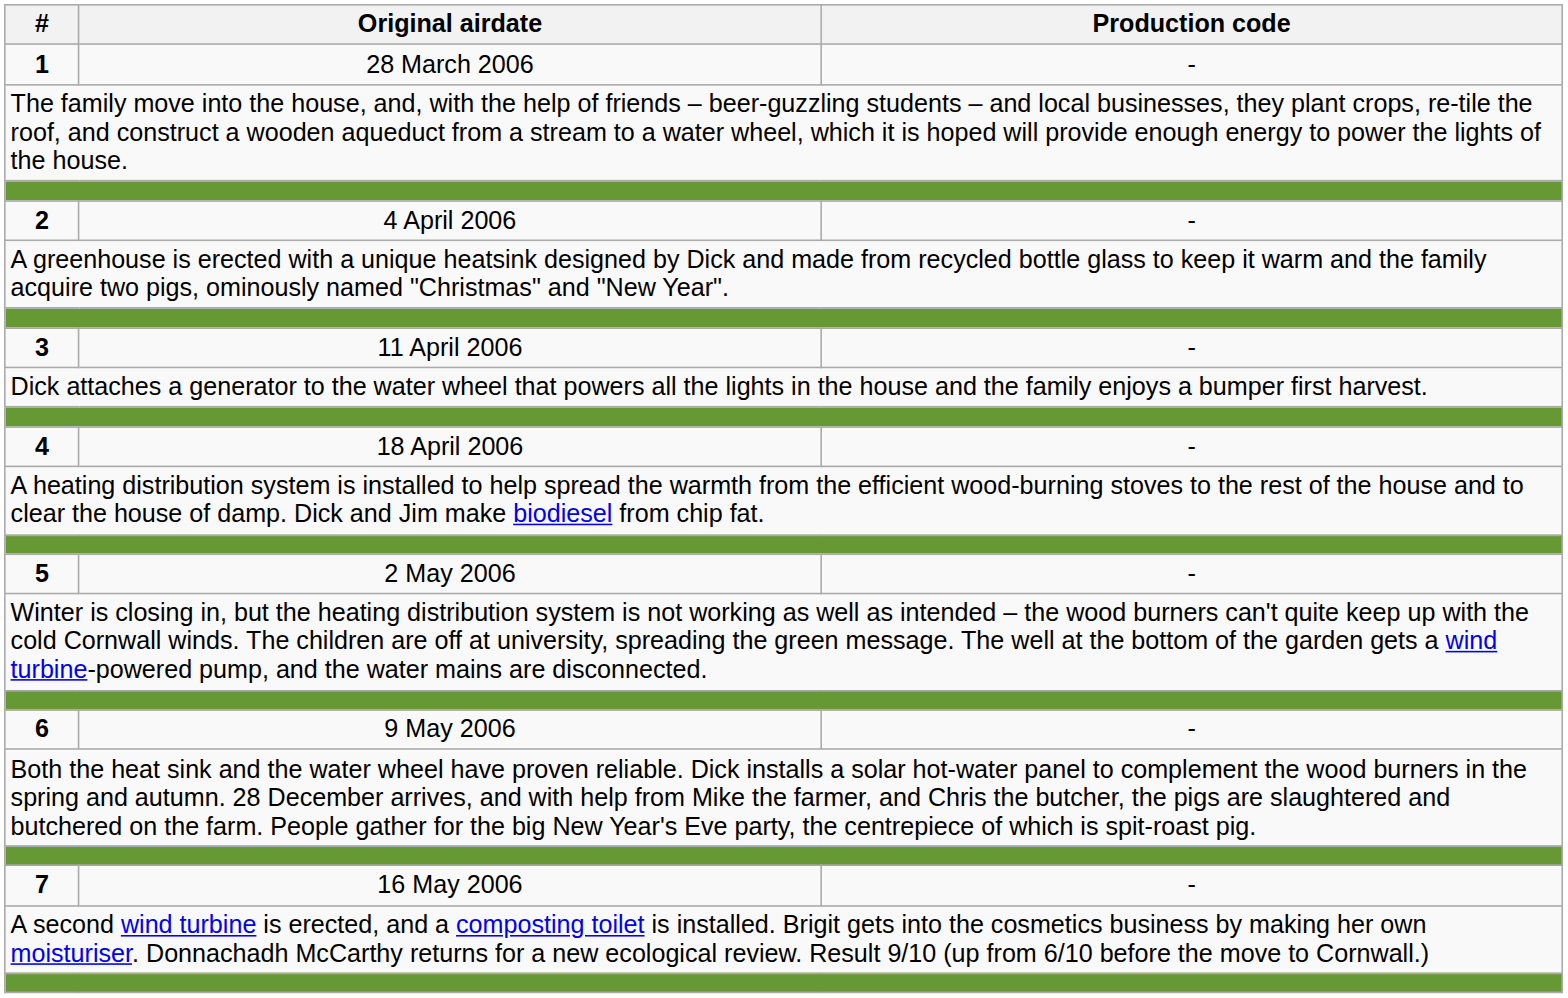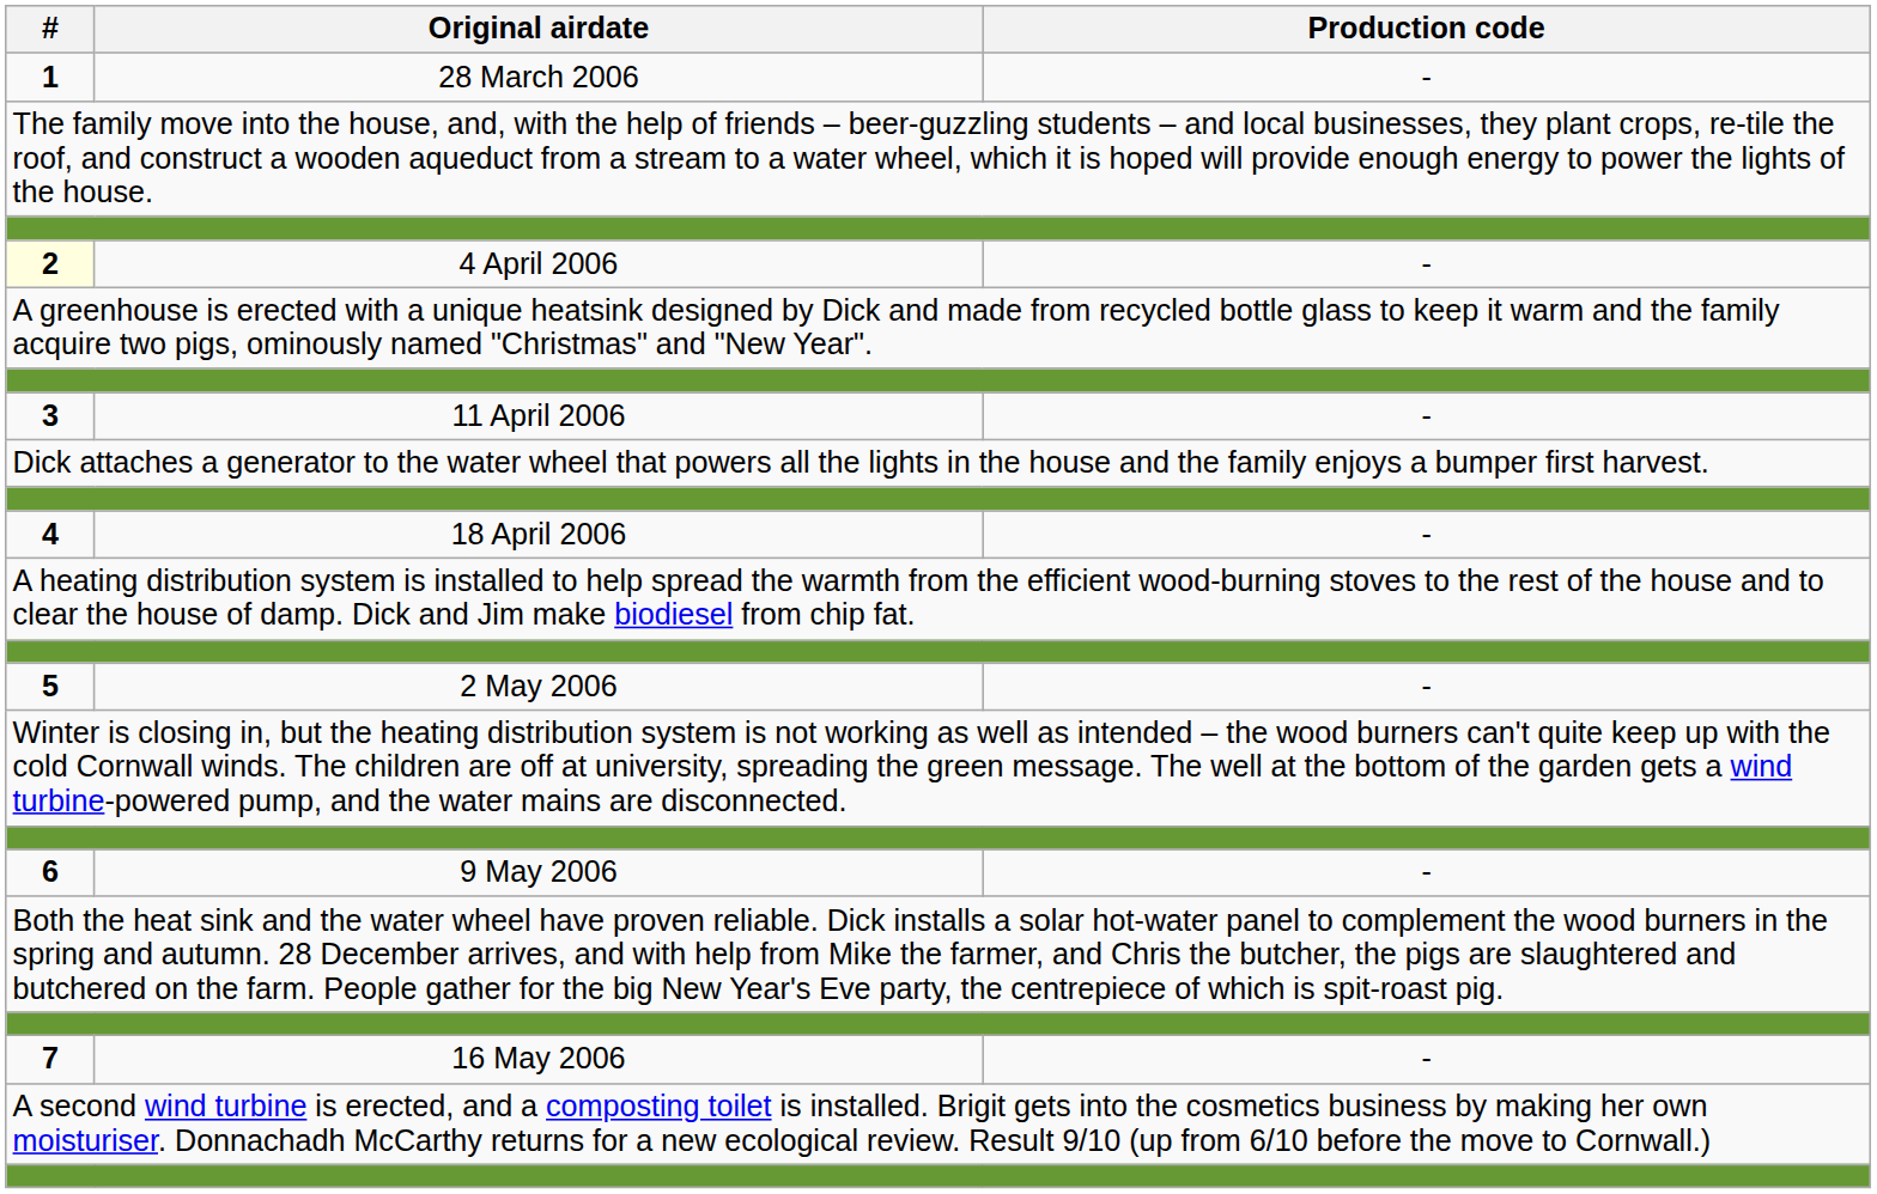2 | #: no background -> lightyellow background
